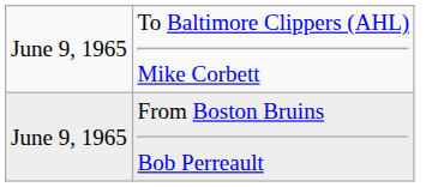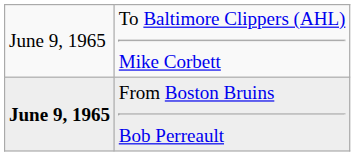row 2 | column 1: normal -> bold
